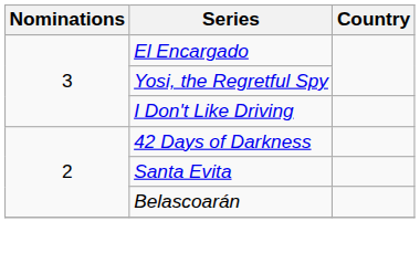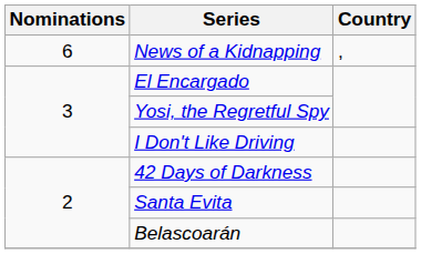+ row: 6 | News of a Kidnapping | ,
